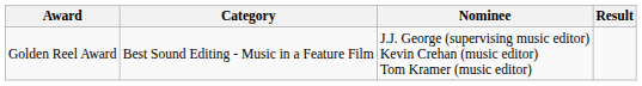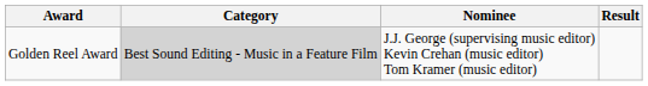Golden Reel Award | Category: no background -> lightgrey background
